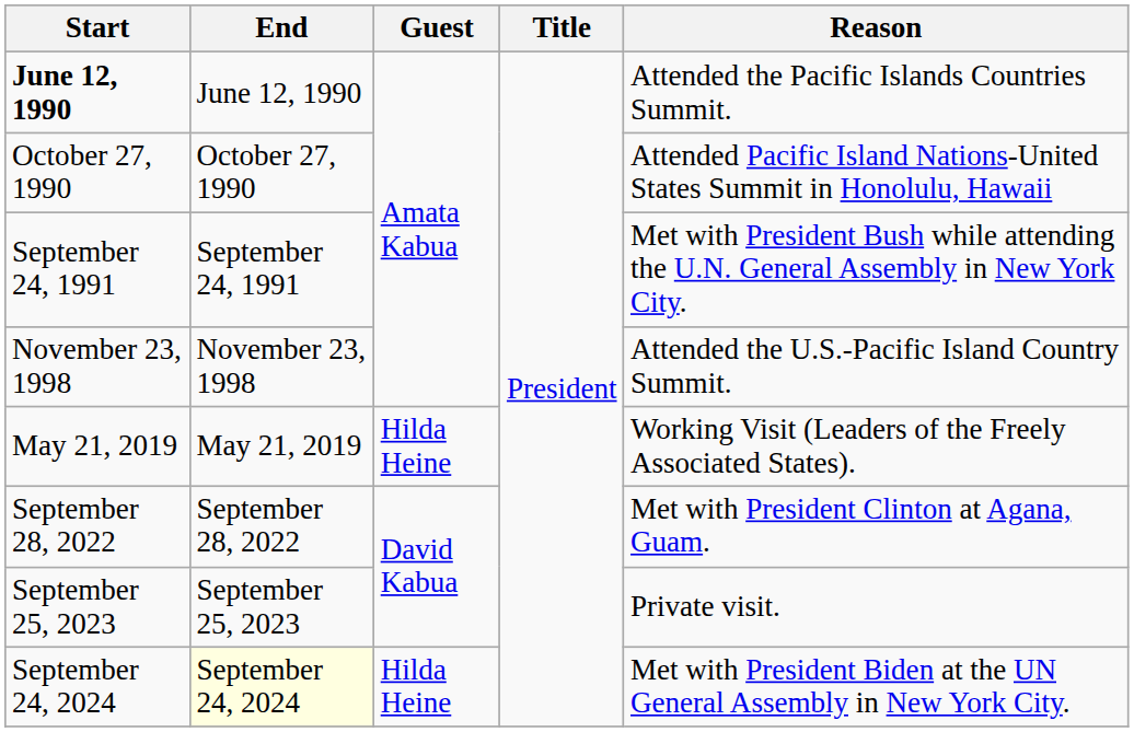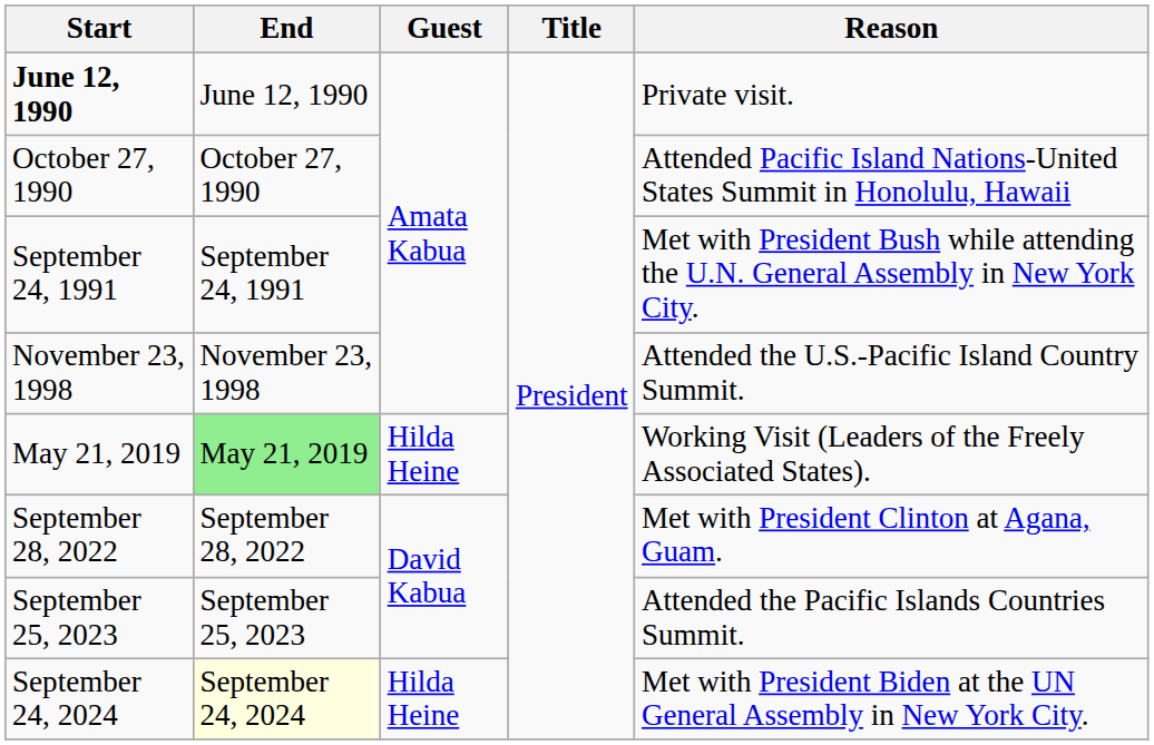row 2 | Reason: Attended the Pacific Islands Countries Summit. -> Private visit.
row 6 | End: no background -> lightgreen background
row 8 | Reason: Private visit. -> Attended the Pacific Islands Countries Summit.
